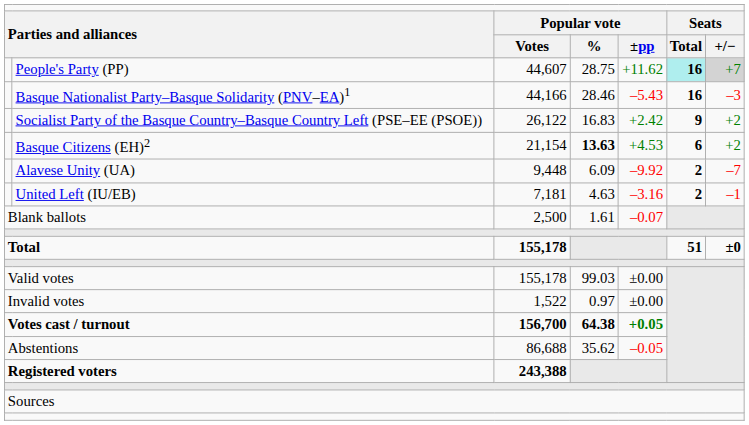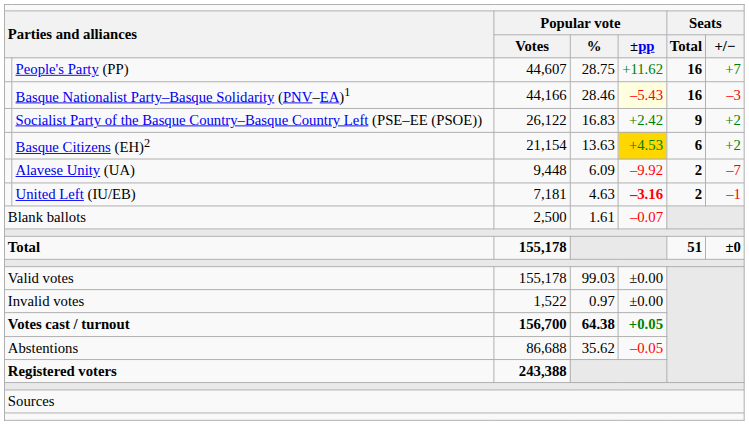People's Party (PP) | column 6: paleturquoise background -> no background
People's Party (PP) | column 7: lightgrey background -> no background
Basque Nationalist Party–Basque Solidarity (PNV–EA)1 | column 5: no background -> lightyellow background
Basque Citizens (EH)2 | column 4: bold -> normal
Basque Citizens (EH)2 | column 5: no background -> gold background
United Left (IU/EB) | column 5: normal -> bold
